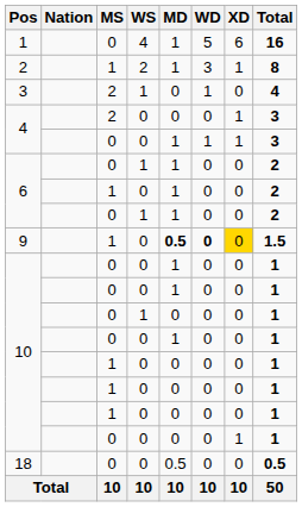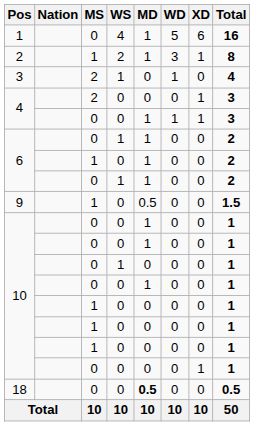9 | MD: bold -> normal
9 | WD: bold -> normal
9 | XD: gold background -> no background
18 | MD: normal -> bold
